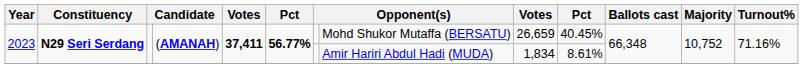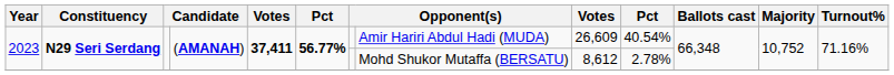row 2 | column 8: Mohd Shukor Mutaffa (BERSATU) -> Amir Hariri Abdul Hadi (MUDA)
row 2 | column 9: 26,659 -> 26,609
row 2 | column 10: 40.45% -> 40.54%
row 3 | column 8: Amir Hariri Abdul Hadi (MUDA) -> Mohd Shukor Mutaffa (BERSATU)
row 3 | column 9: 1,834 -> 8,612
row 3 | column 10: 8.61% -> 2.78%
